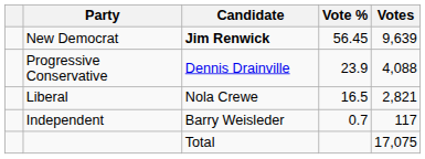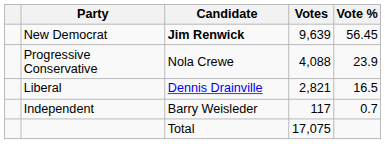columns swapped: Votes <-> Vote %
Progressive Conservative | Candidate: Dennis Drainville -> Nola Crewe
Liberal | Candidate: Nola Crewe -> Dennis Drainville
